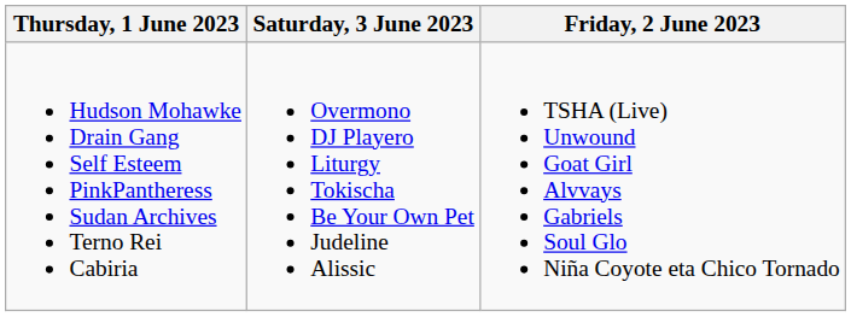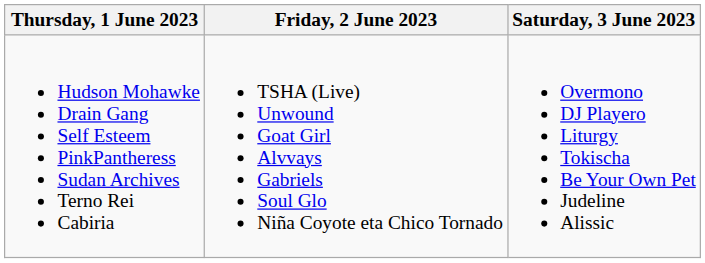columns swapped: Friday, 2 June 2023 <-> Saturday, 3 June 2023
